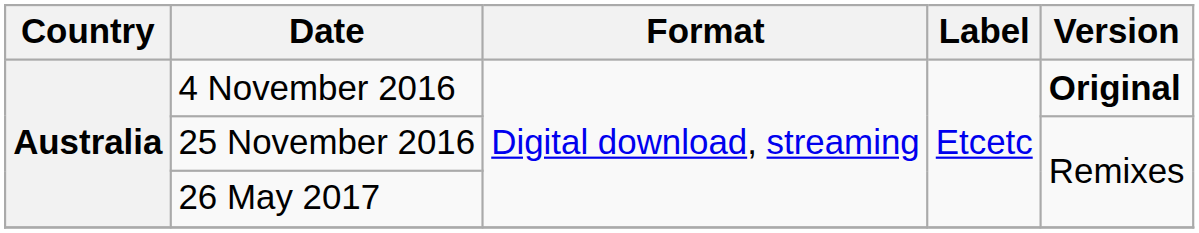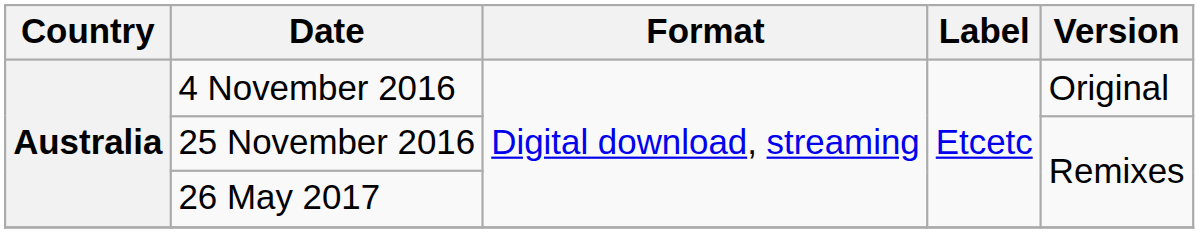4 November 2016 | Version: bold -> normal
